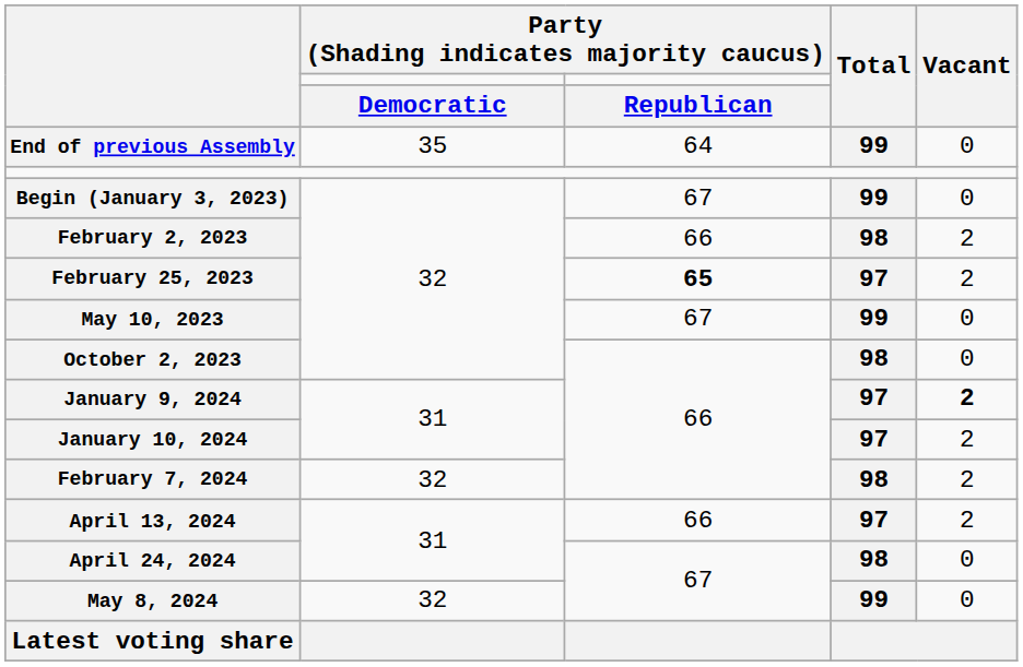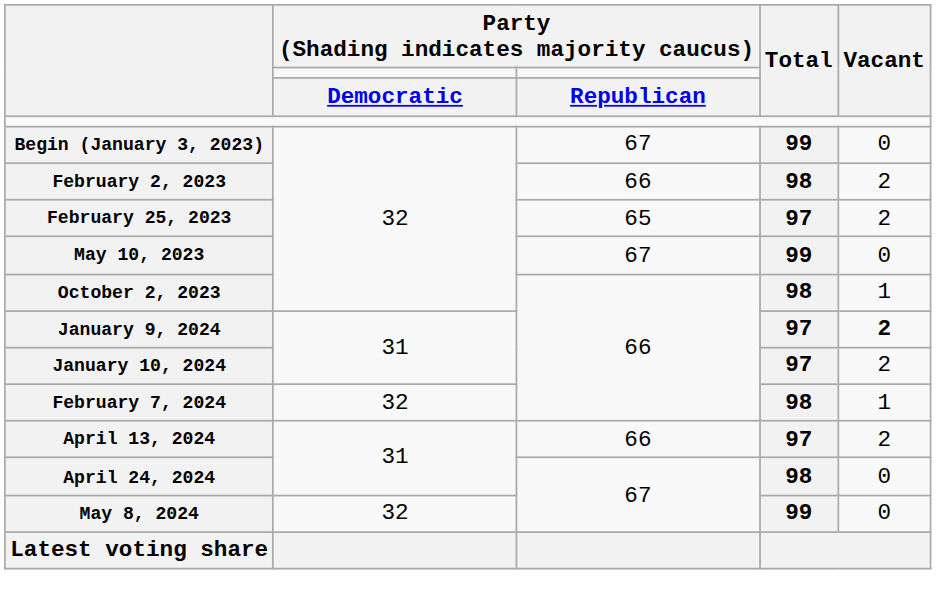- row: End of previous Assembly | 35 | 64 | 99 | 0
February 25, 2023 | column 3: bold -> normal
October 2, 2023 | Vacant: 0 -> 1
February 7, 2024 | Vacant: 2 -> 1
